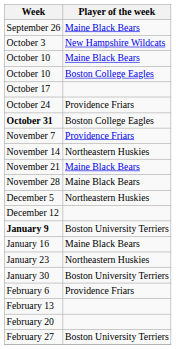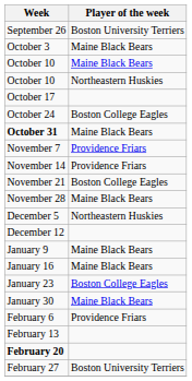row 2 | Player of the week: Maine Black Bears -> Boston University Terriers
row 3 | Player of the week: New Hampshire Wildcats -> Maine Black Bears
row 5 | Player of the week: Boston College Eagles -> Northeastern Huskies
row 7 | Player of the week: Providence Friars -> Boston College Eagles
row 8 | Player of the week: Boston College Eagles -> Maine Black Bears
row 10 | Player of the week: Northeastern Huskies -> Providence Friars
row 11 | Player of the week: Maine Black Bears -> Boston College Eagles
row 15 | Week: bold -> normal
row 15 | Player of the week: Boston University Terriers -> Maine Black Bears
row 17 | Player of the week: Northeastern Huskies -> Boston College Eagles
row 18 | Player of the week: Boston University Terriers -> Maine Black Bears
row 21 | Week: normal -> bold
